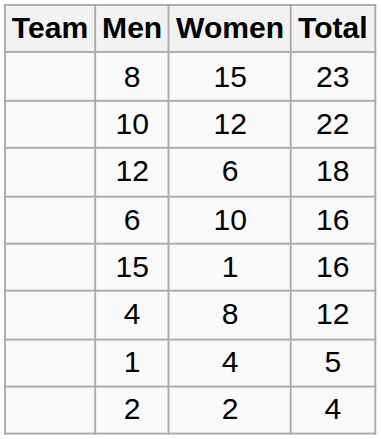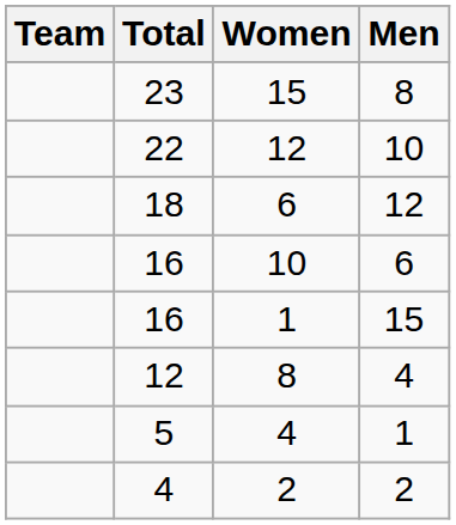columns swapped: Men <-> Total
